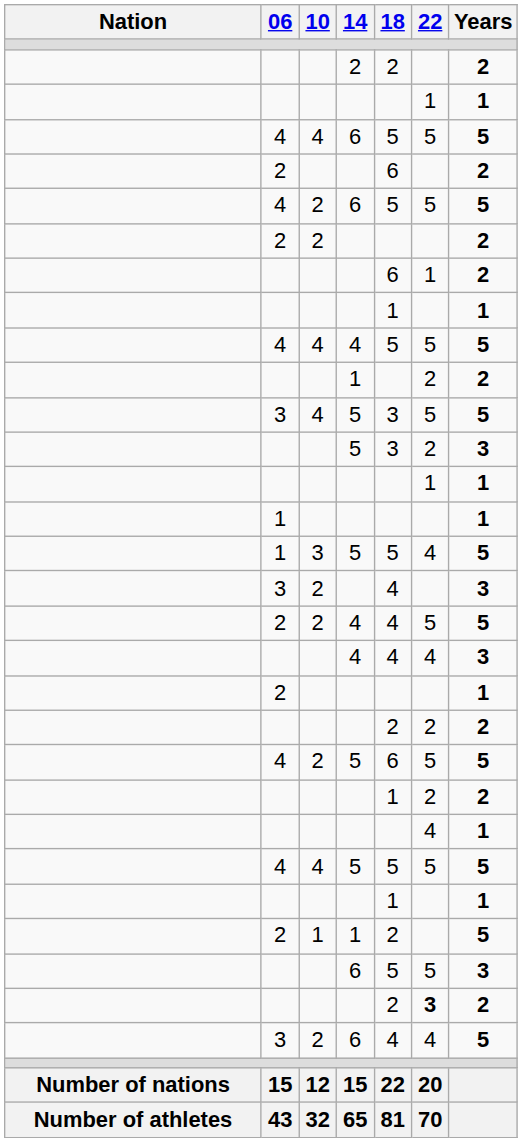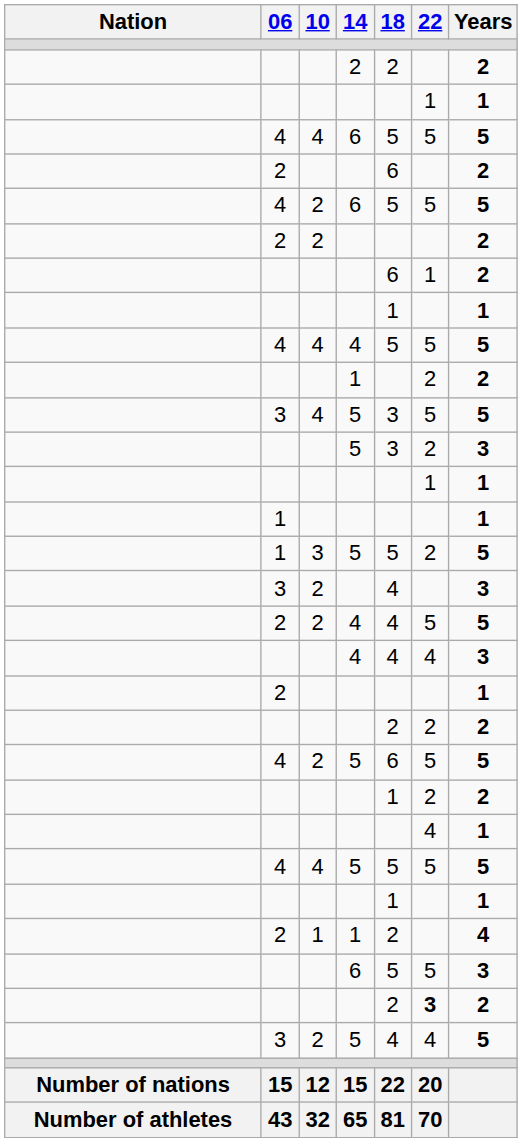row 17 | 22: 4 -> 2
row 28 | Years: 5 -> 4
row 31 | 14: 6 -> 5
